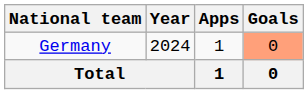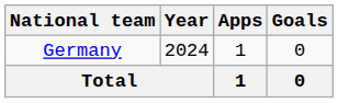Germany | Goals: lightsalmon background -> no background
